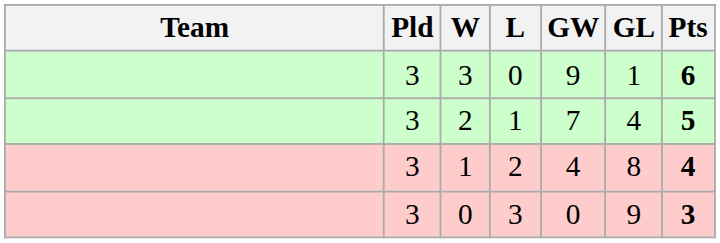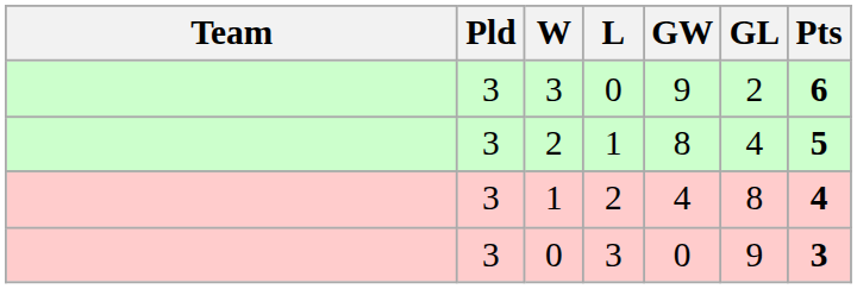row 2 | GL: 1 -> 2
row 3 | GW: 7 -> 8
